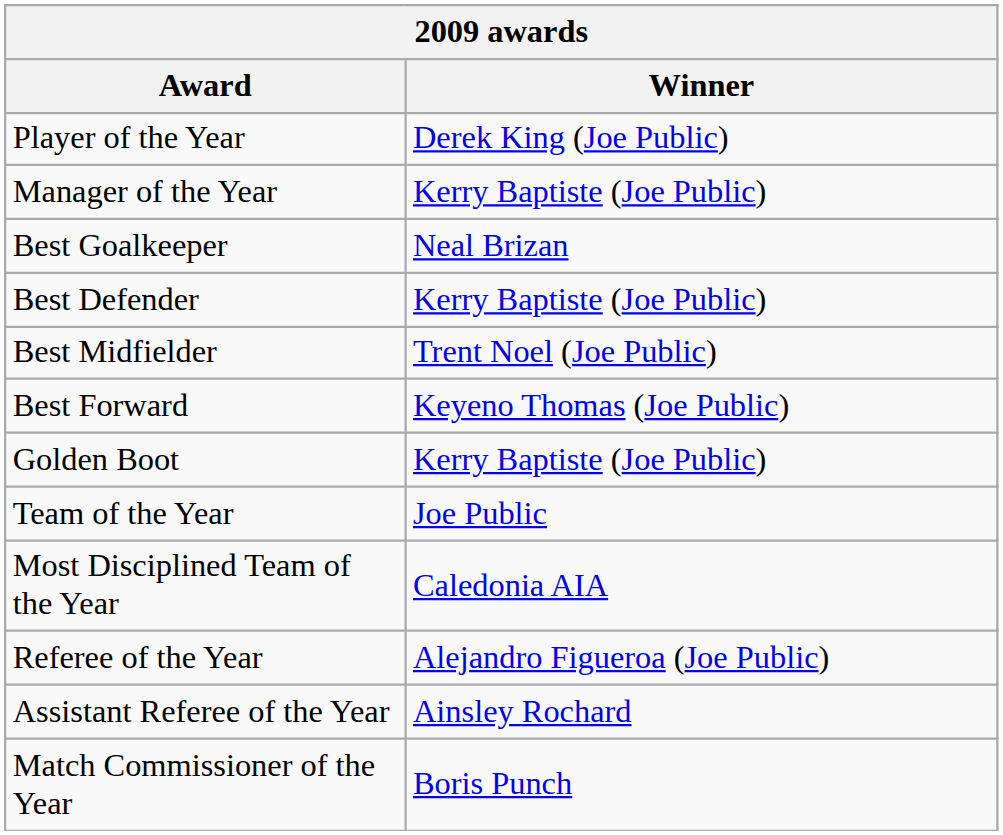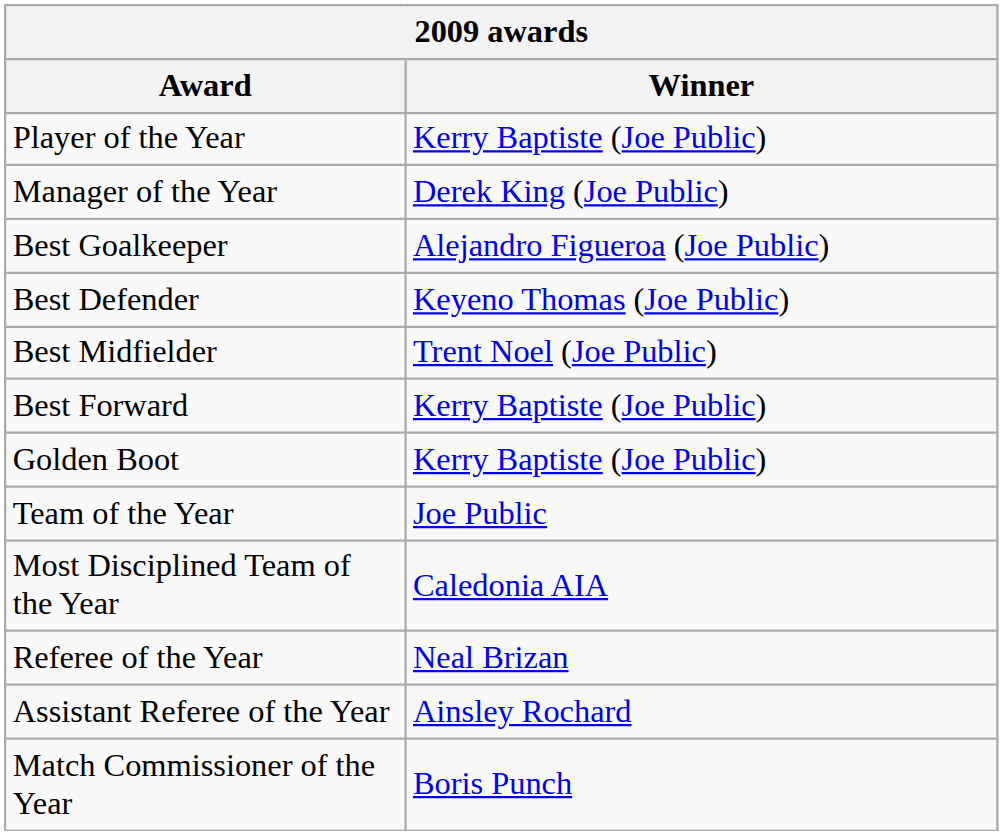Player of the Year | Winner: Derek King (Joe Public) -> Kerry Baptiste (Joe Public)
Manager of the Year | Winner: Kerry Baptiste (Joe Public) -> Derek King (Joe Public)
Best Goalkeeper | Winner: Neal Brizan -> Alejandro Figueroa (Joe Public)
Best Defender | Winner: Kerry Baptiste (Joe Public) -> Keyeno Thomas (Joe Public)
Best Forward | Winner: Keyeno Thomas (Joe Public) -> Kerry Baptiste (Joe Public)
Referee of the Year | Winner: Alejandro Figueroa (Joe Public) -> Neal Brizan
